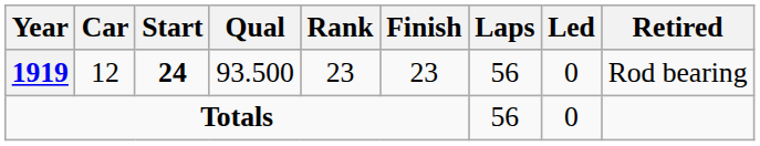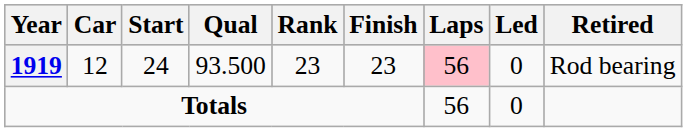1919 | Start: bold -> normal
1919 | Laps: no background -> pink background
